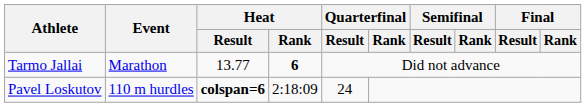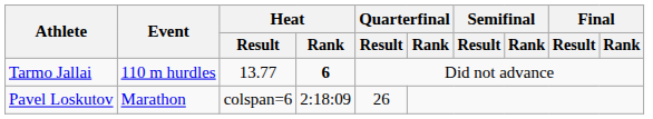Tarmo Jallai | Event: Marathon -> 110 m hurdles
Pavel Loskutov | Event: 110 m hurdles -> Marathon
Pavel Loskutov | Heat / Result: bold -> normal
Pavel Loskutov | Quarterfinal / Result: 24 -> 26
